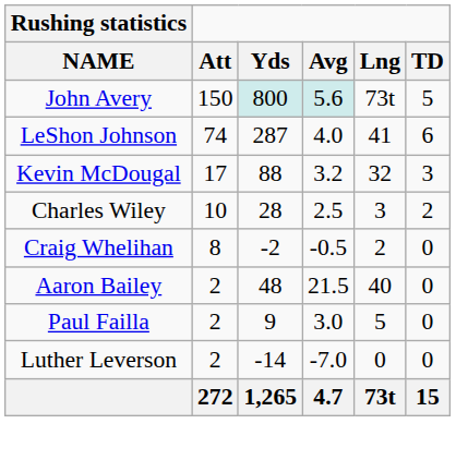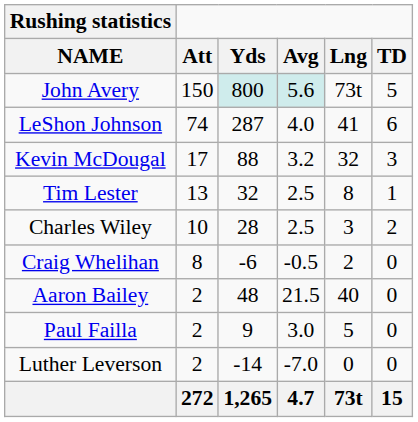+ row: Tim Lester | 13 | 32 | 2.5 | 8 | 1
Craig Whelihan | Yds: -2 -> -6
